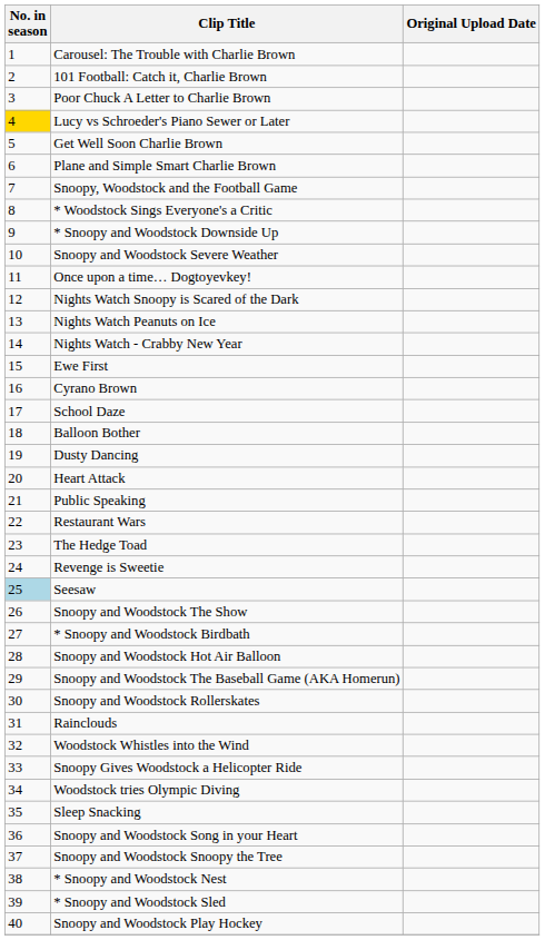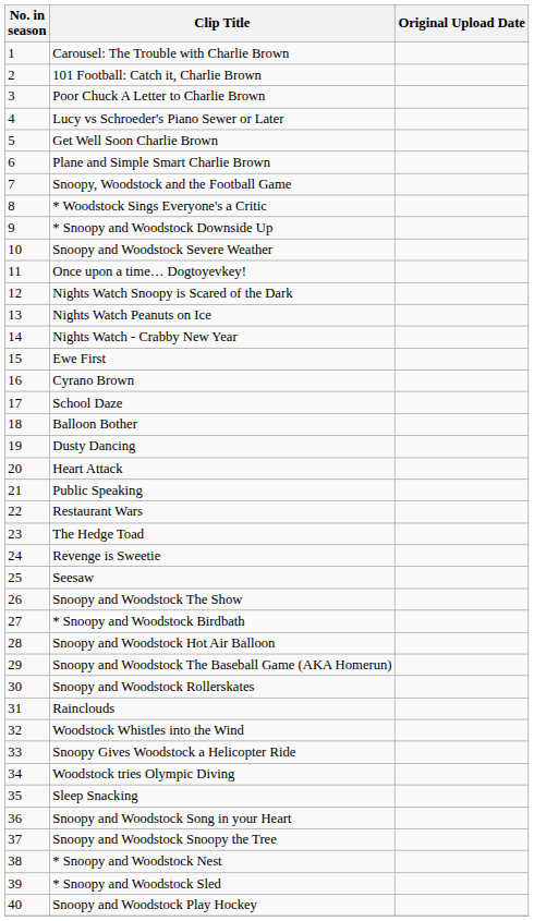Lucy vs Schroeder's Piano Sewer or Later | No. in season: gold background -> no background
Seesaw | No. in season: lightblue background -> no background
